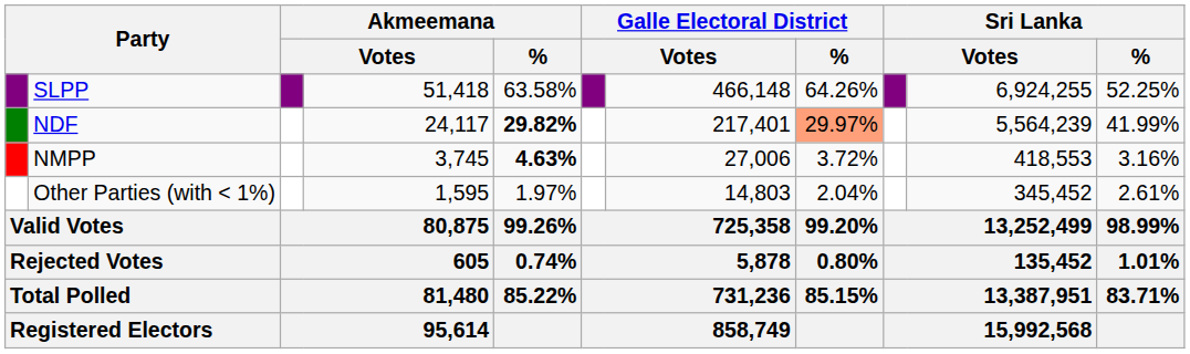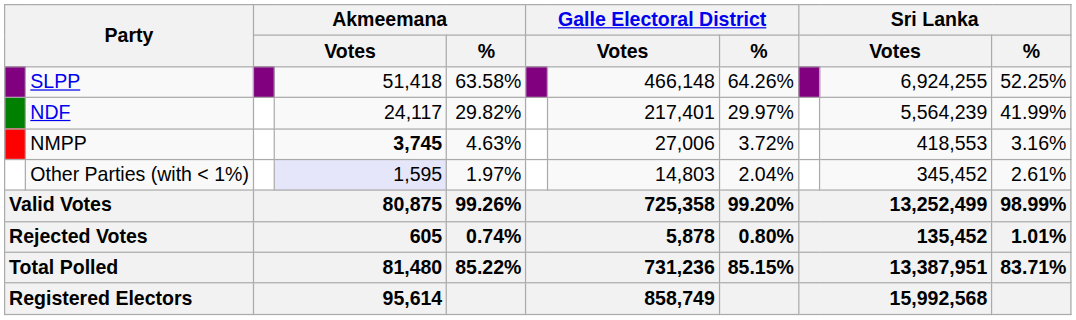NDF | Akmeemana / %: bold -> normal
NDF | Galle Electoral District / %: lightsalmon background -> no background
NMPP | column 4: normal -> bold
NMPP | Akmeemana / %: bold -> normal
Other Parties (with < 1%) | column 4: no background -> lavender background
